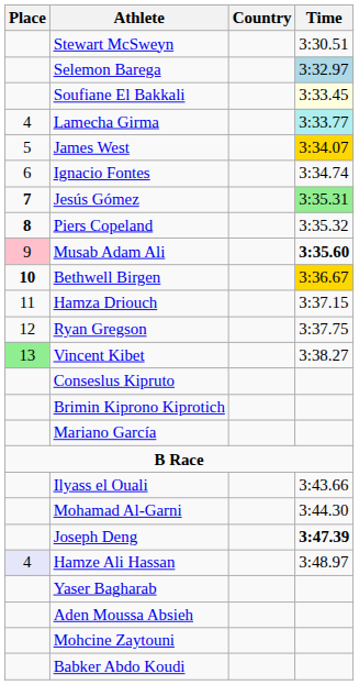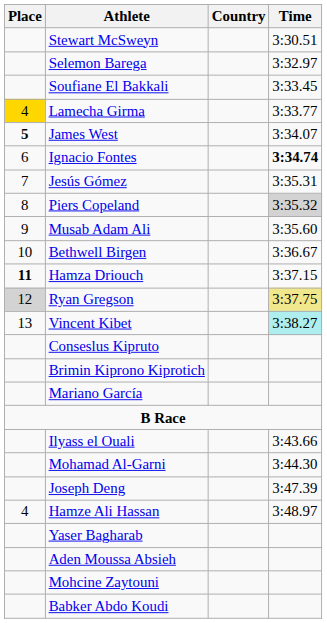Selemon Barega | Time: lightblue background -> no background
Soufiane El Bakkali | Time: lightyellow background -> no background
Lamecha Girma | Place: no background -> gold background
Lamecha Girma | Time: paleturquoise background -> no background
James West | Place: normal -> bold
James West | Time: gold background -> no background
Ignacio Fontes | Time: normal -> bold
Jesús Gómez | Place: bold -> normal
Jesús Gómez | Time: lightgreen background -> no background
Piers Copeland | Place: bold -> normal
Piers Copeland | Time: no background -> lightgrey background
Musab Adam Ali | Place: pink background -> no background
Musab Adam Ali | Time: bold -> normal
Bethwell Birgen | Place: bold -> normal
Bethwell Birgen | Time: gold background -> no background
Hamza Driouch | Place: normal -> bold
Ryan Gregson | Place: no background -> lightgrey background
Ryan Gregson | Time: no background -> khaki background
Vincent Kibet | Place: lightgreen background -> no background
Vincent Kibet | Time: no background -> paleturquoise background
Joseph Deng | Time: bold -> normal
Hamze Ali Hassan | Place: lavender background -> no background
